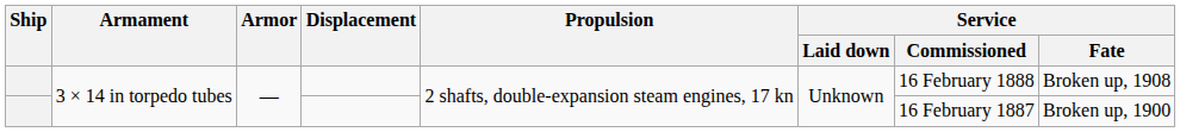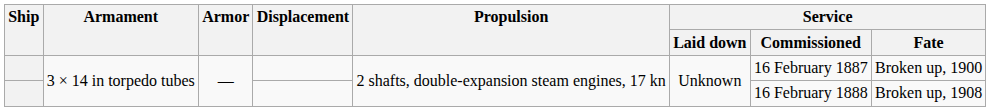row 3 | Service / Commissioned: 16 February 1888 -> 16 February 1887
row 3 | Service / Fate: Broken up, 1908 -> Broken up, 1900
row 4 | Service / Commissioned: 16 February 1887 -> 16 February 1888
row 4 | Service / Fate: Broken up, 1900 -> Broken up, 1908
